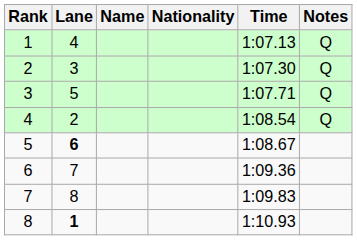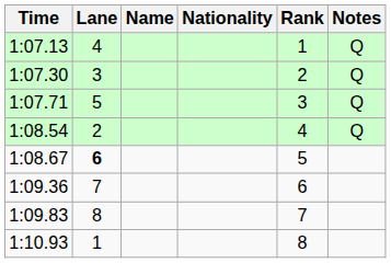columns swapped: Rank <-> Time
row 9 | Lane: bold -> normal
